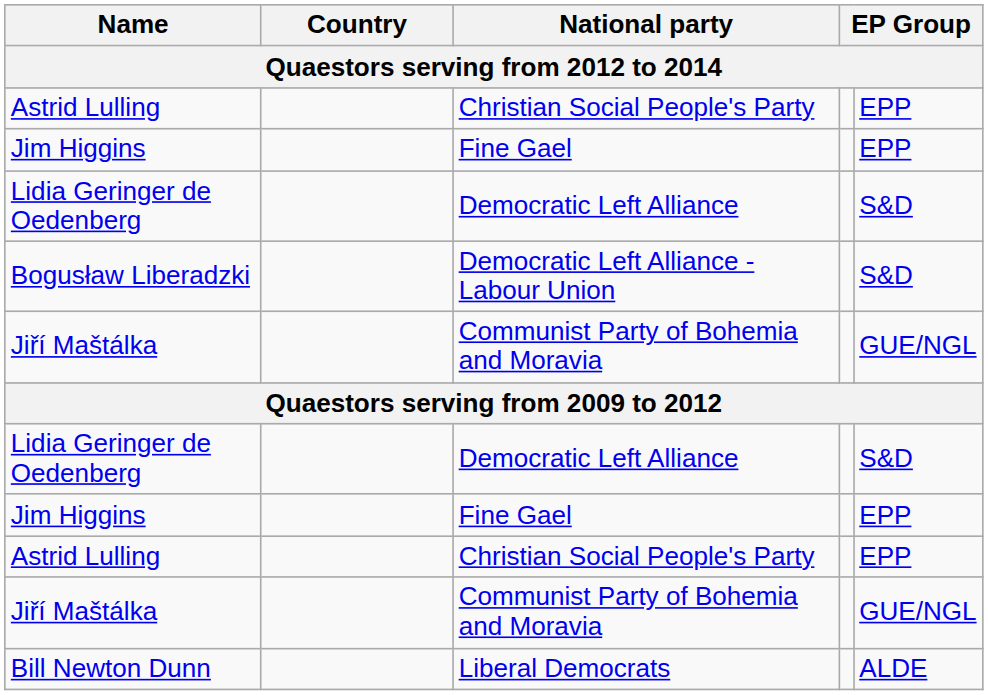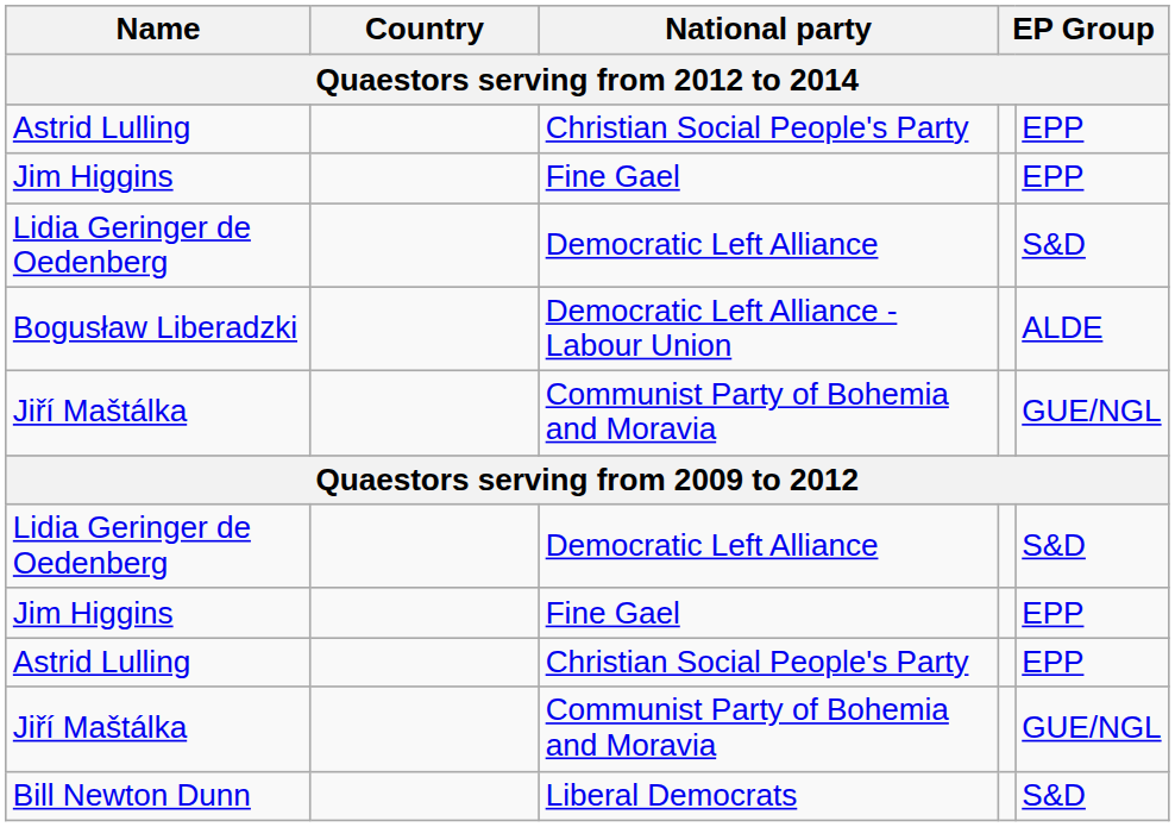Bogusław Liberadzki | column 5: S&D -> ALDE
Bill Newton Dunn | column 5: ALDE -> S&D
